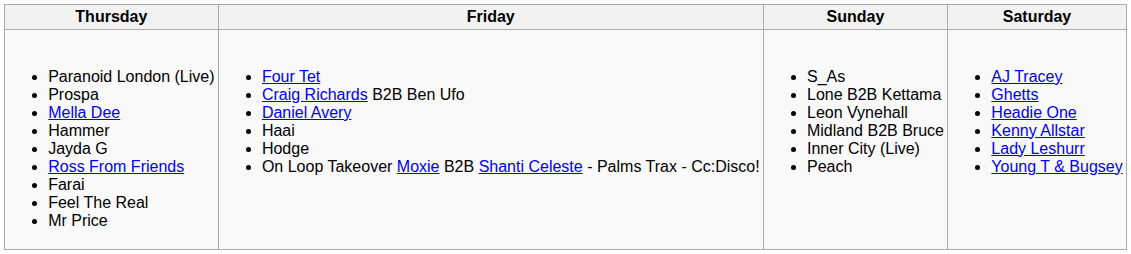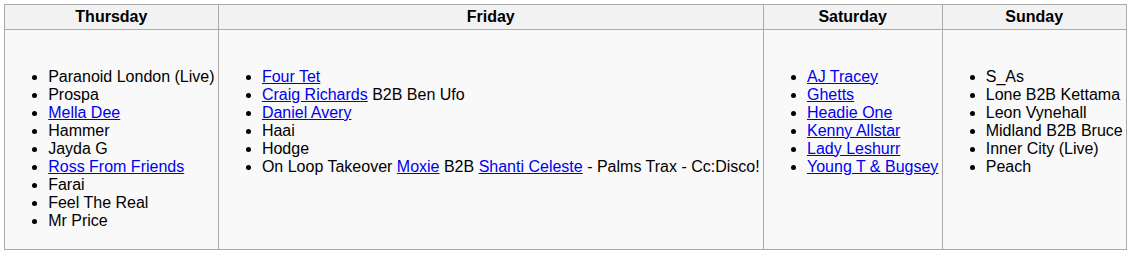columns swapped: Saturday <-> Sunday
